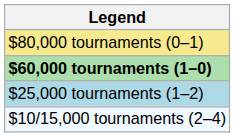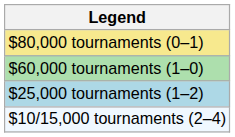row 3 | column 1: bold -> normal
